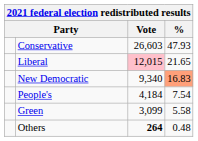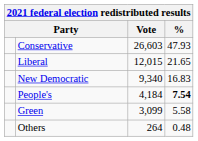Liberal | Vote: pink background -> no background
New Democratic | %: lightsalmon background -> no background
People's | %: normal -> bold
Others | Vote: bold -> normal
